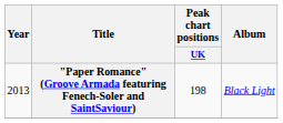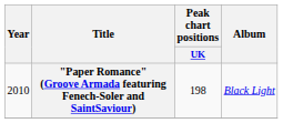row 3 | Year: 2013 -> 2010
